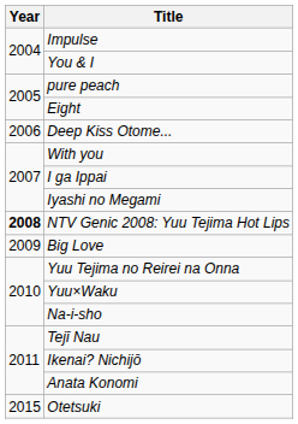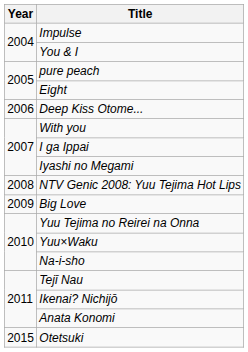NTV Genic 2008: Yuu Tejima Hot Lips | Year: bold -> normal
